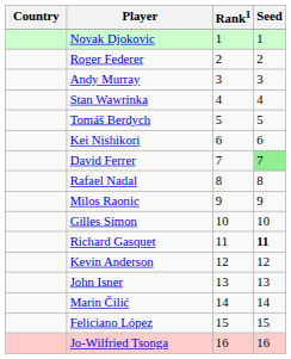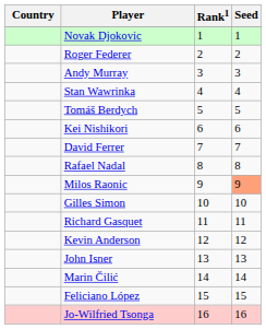David Ferrer | Seed: lightgreen background -> no background
Milos Raonic | Seed: no background -> lightsalmon background
Richard Gasquet | Seed: bold -> normal
